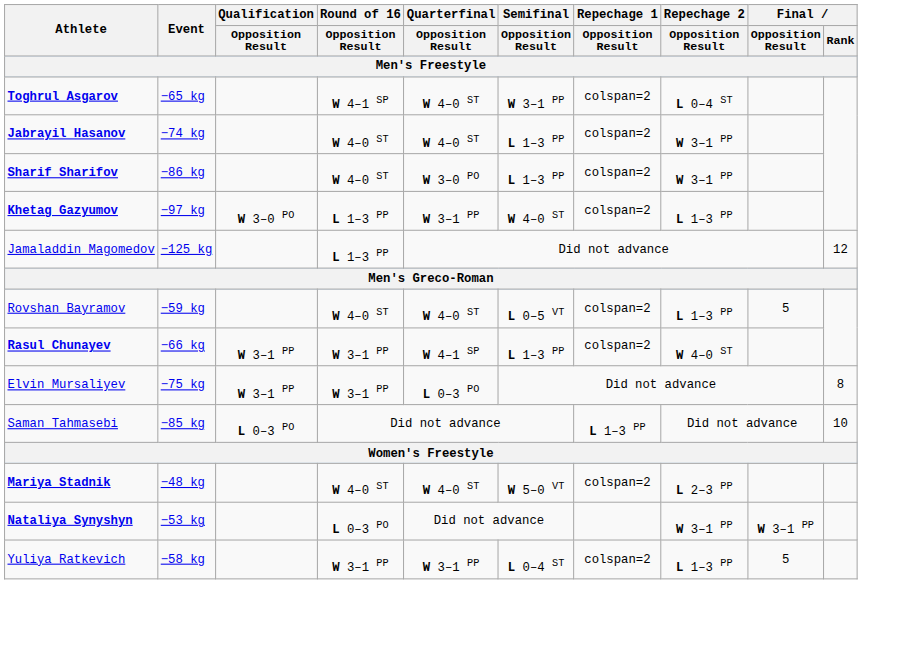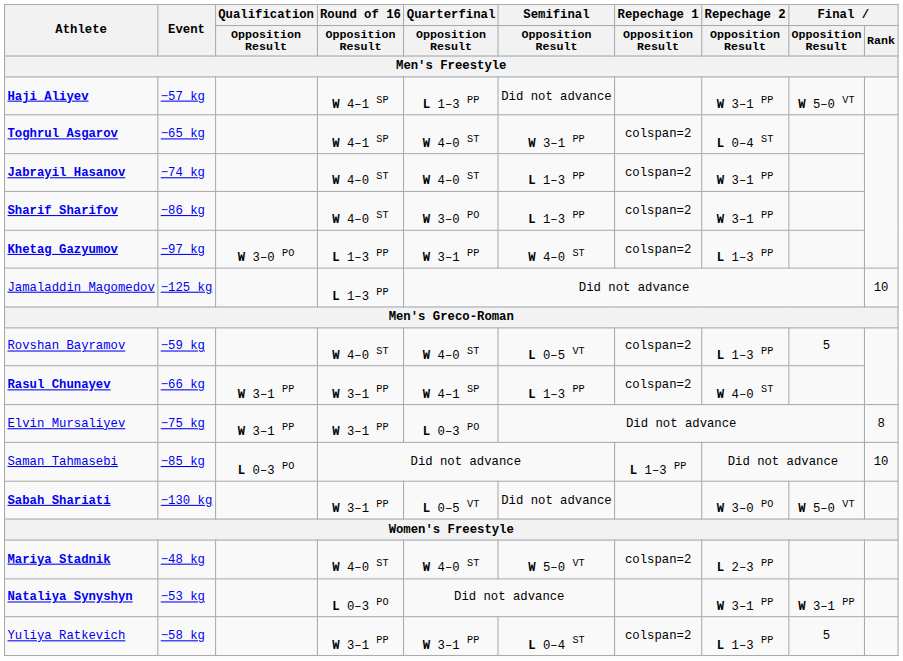+ row: Haji Aliyev | −57 kg | W 4–1 SP | L 1–3 PP | Did not advance | W 3–1 PP | W 5–0 VT
Jamaladdin Magomedov | Final / Rank: 12 -> 10
+ row: Sabah Shariati | −130 kg | W 3–1 PP | L 0–5 VT | Did not advance | W 3–0 PO | W 5–0 VT
